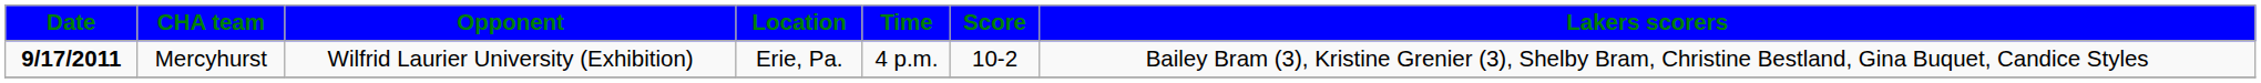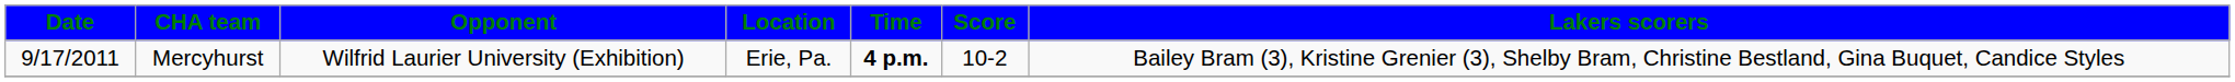Mercyhurst | Date: bold -> normal
Mercyhurst | Time: normal -> bold
